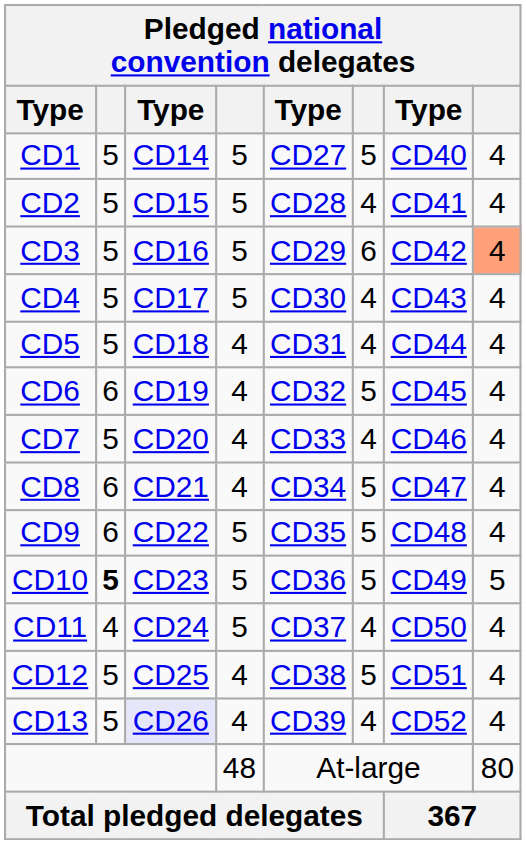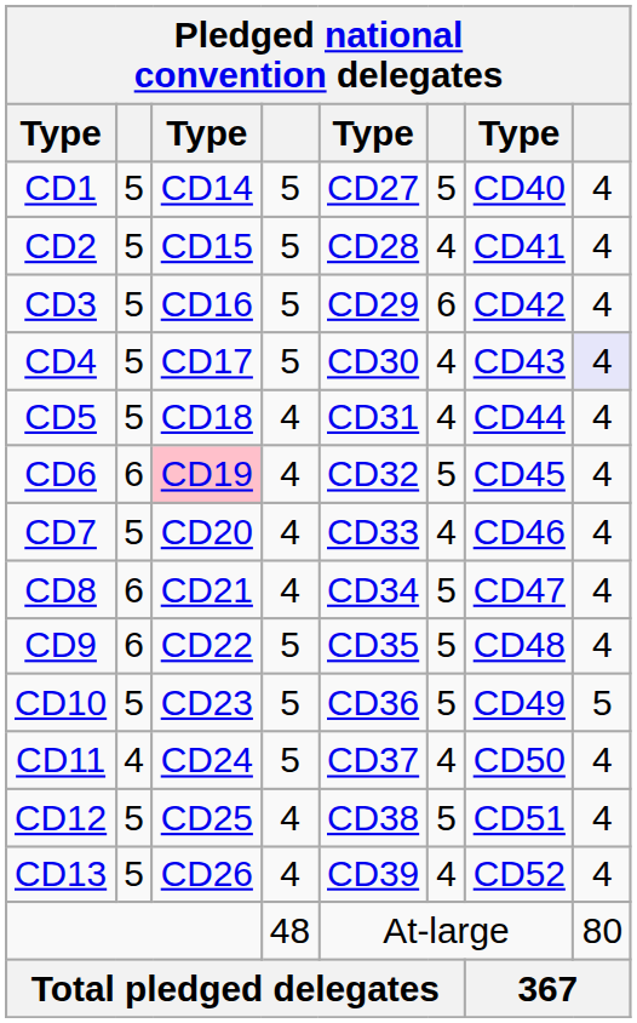CD3 | column 8: lightsalmon background -> no background
CD4 | column 8: no background -> lavender background
CD6 | column 3: no background -> pink background
CD10 | column 2: bold -> normal
CD13 | column 3: lavender background -> no background
